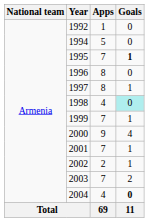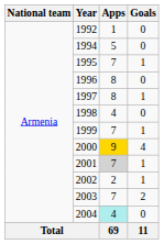1995 | Goals: bold -> normal
1998 | Goals: paleturquoise background -> no background
2000 | Apps: no background -> gold background
2001 | Apps: no background -> lightgrey background
2004 | Apps: no background -> paleturquoise background
2004 | Goals: bold -> normal
